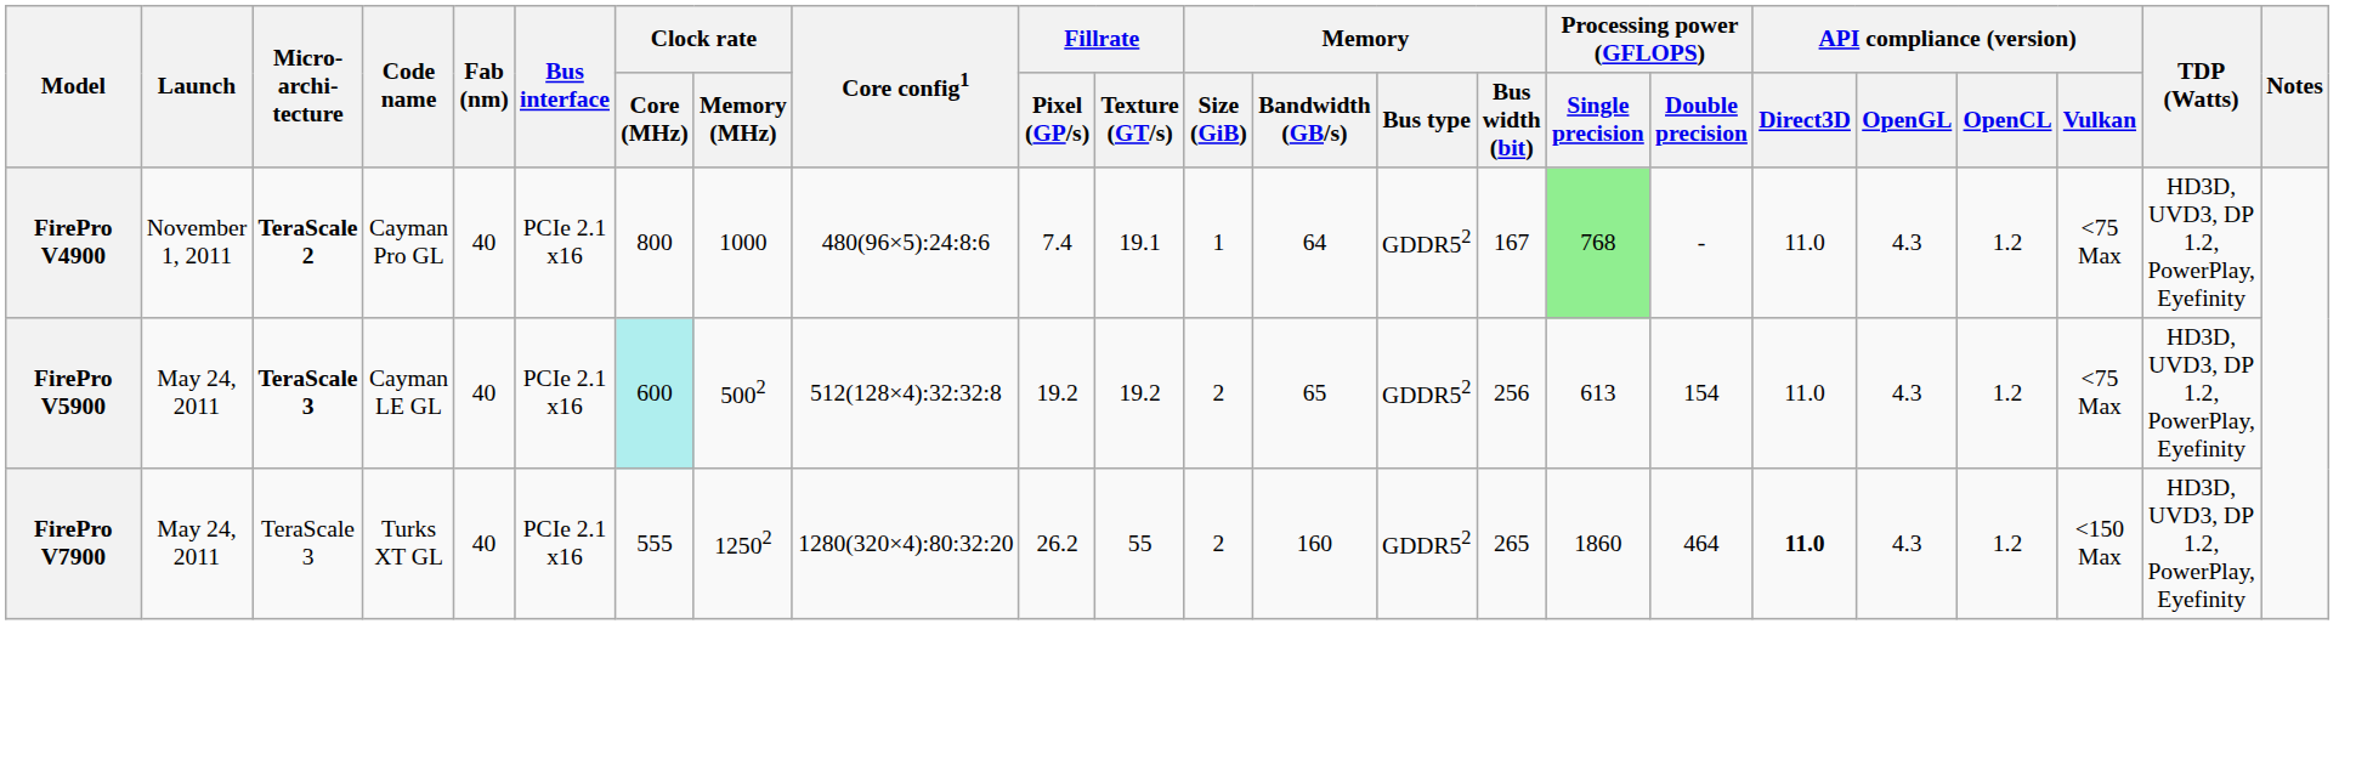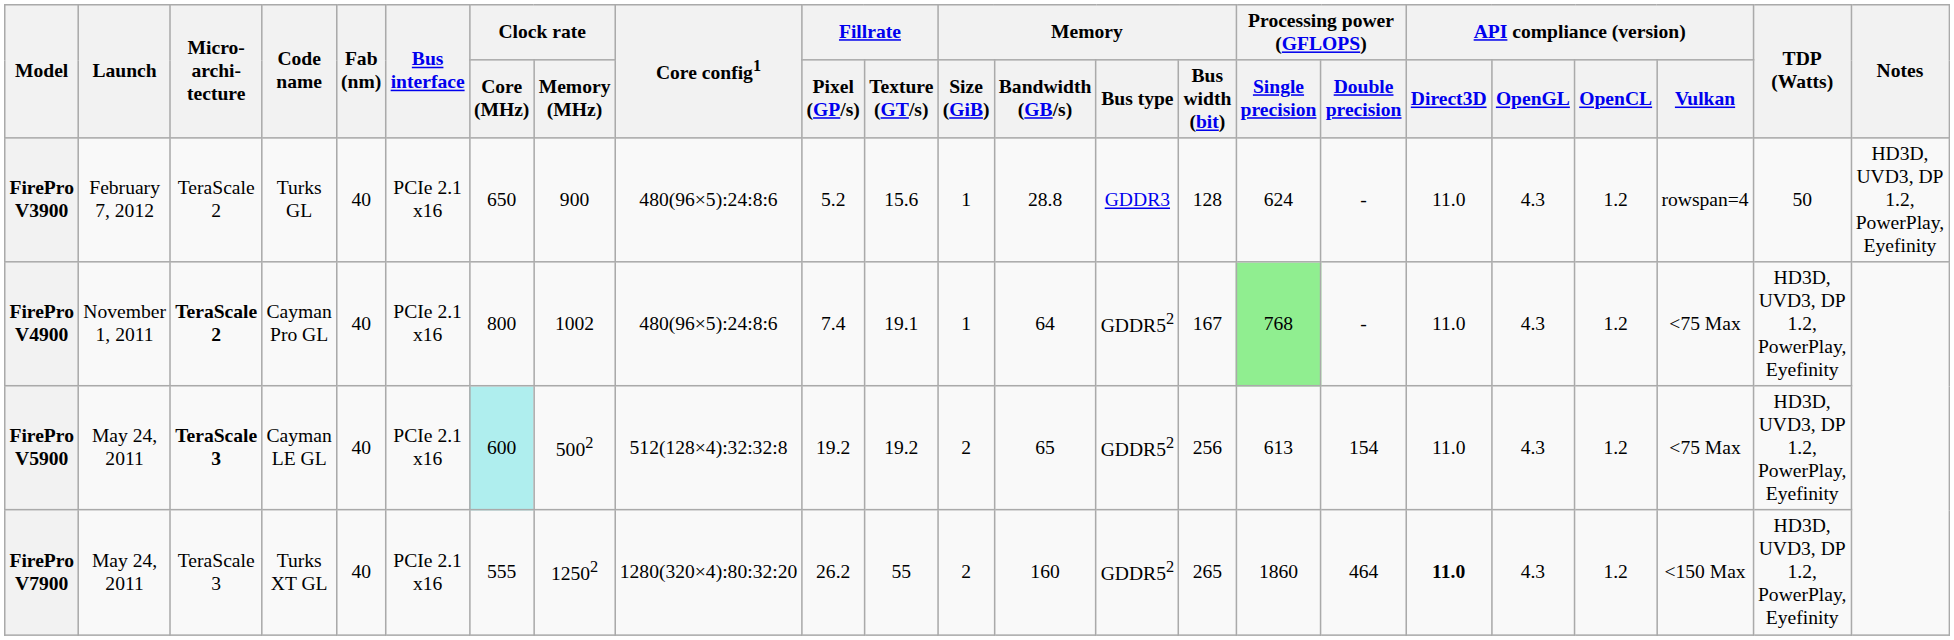+ row: FirePro V3900 | February 7, 2012 | TeraScale 2 | Turks GL | 40 | PCIe 2.1 x16 | 650 | 900 | 480(96×5):24:8:6 | 5.2 | 15.6 | 1 | 28.8 | GDDR3 | 128 | 624 | - | 11.0 | 4.3 | 1.2 | rowspan=4 | 50 | HD3D, UVD3, DP 1.2, PowerPlay, Eyefinity
FirePro V4900 | Clock rate / Memory (MHz): 1000 -> 1002
